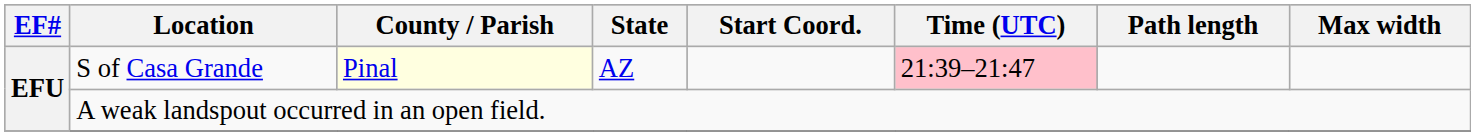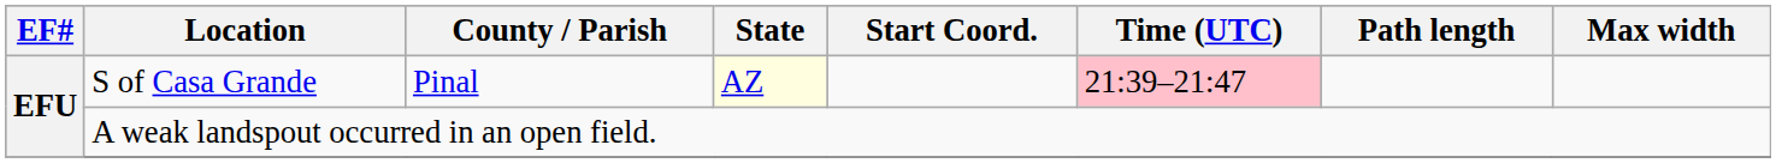S of Casa Grande | County / Parish: lightyellow background -> no background
S of Casa Grande | State: no background -> lightyellow background
